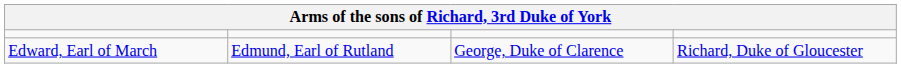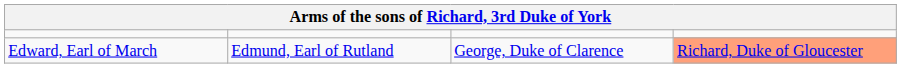Edward, Earl of March | column 4: no background -> lightsalmon background
